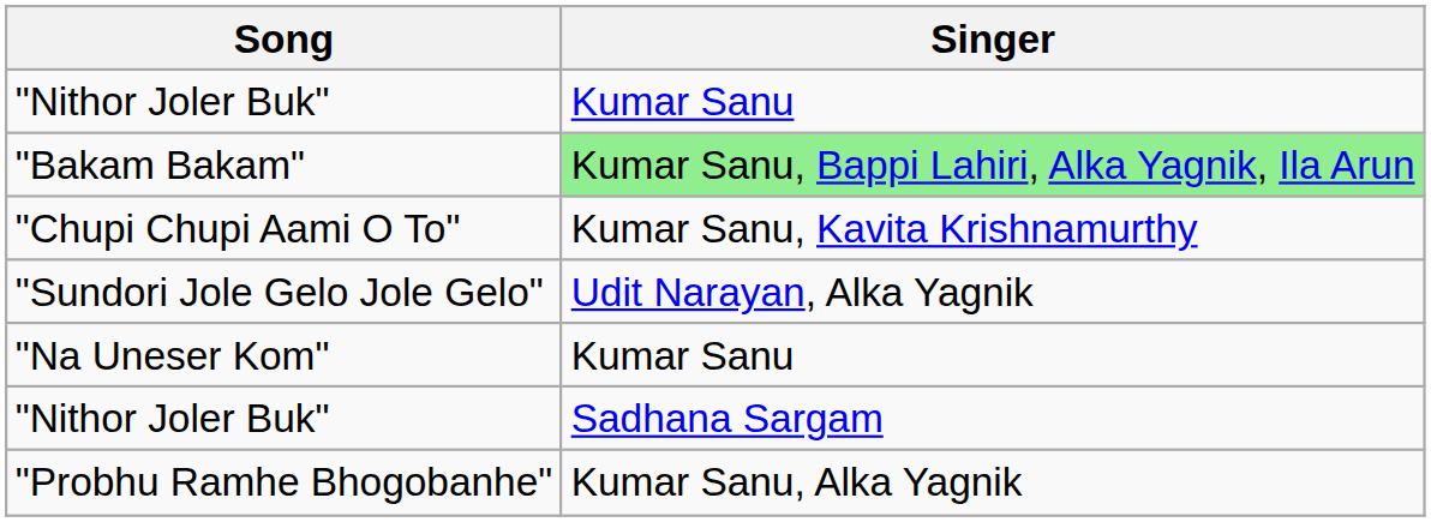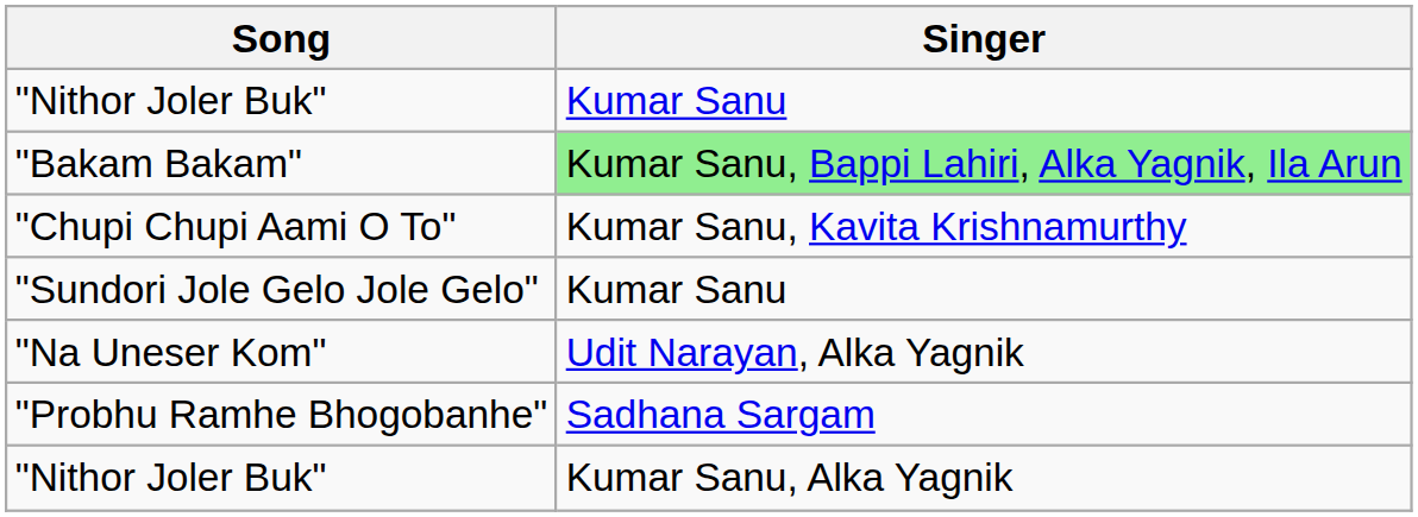row 5 | Singer: Udit Narayan, Alka Yagnik -> Kumar Sanu
row 6 | Singer: Kumar Sanu -> Udit Narayan, Alka Yagnik
row 7 | Song: "Nithor Joler Buk" -> "Probhu Ramhe Bhogobanhe"
row 8 | Song: "Probhu Ramhe Bhogobanhe" -> "Nithor Joler Buk"
